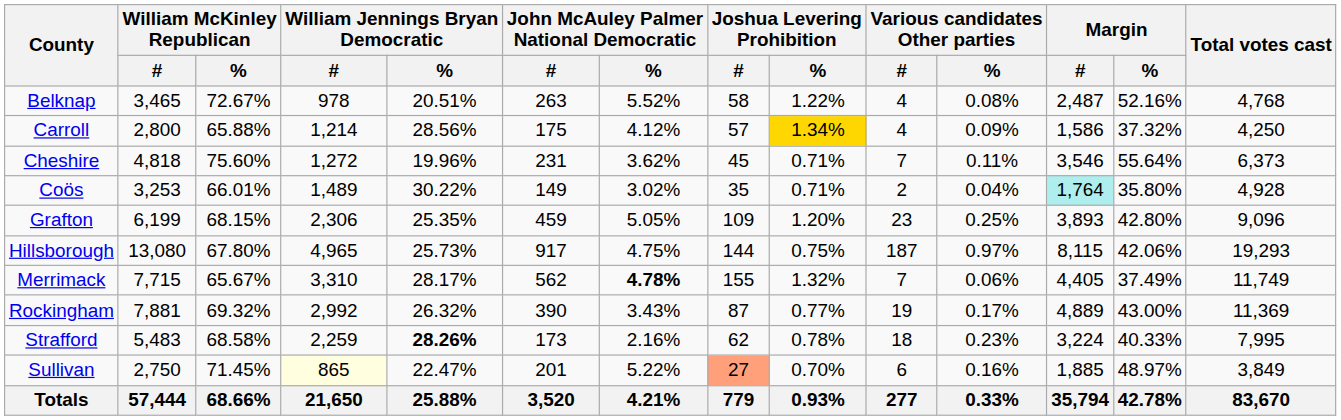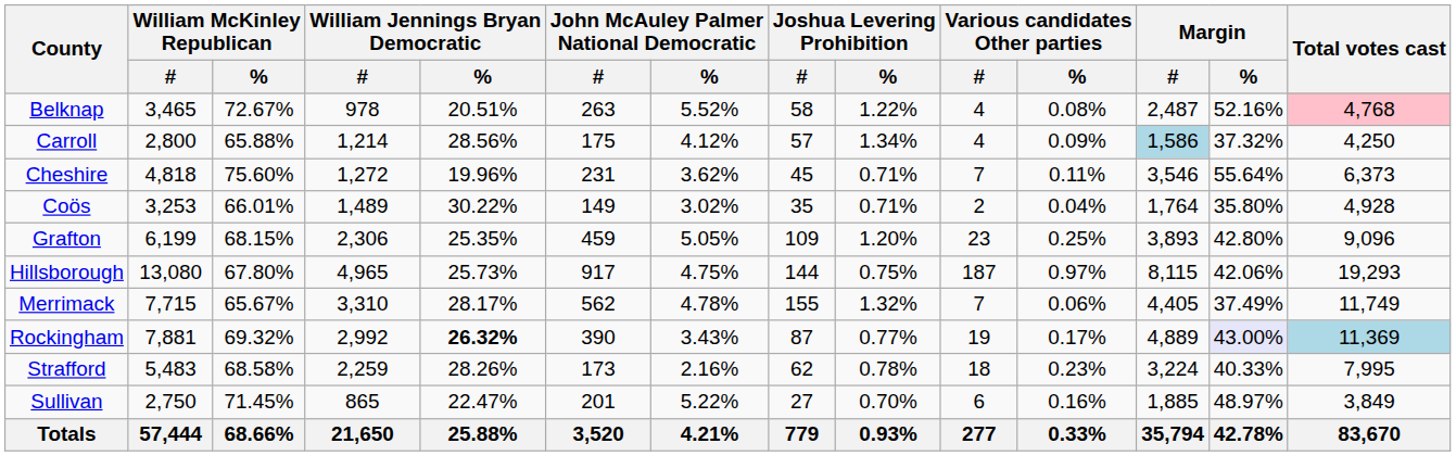Belknap | Total votes cast: no background -> pink background
Carroll | Joshua Levering Prohibition / %: gold background -> no background
Carroll | Margin / #: no background -> lightblue background
Coös | Margin / #: paleturquoise background -> no background
Merrimack | John McAuley Palmer National Democratic / %: bold -> normal
Rockingham | William Jennings Bryan Democratic / %: normal -> bold
Rockingham | Margin / %: no background -> lavender background
Rockingham | Total votes cast: no background -> lightblue background
Strafford | William Jennings Bryan Democratic / %: bold -> normal
Sullivan | William Jennings Bryan Democratic / #: lightyellow background -> no background
Sullivan | Joshua Levering Prohibition / #: lightsalmon background -> no background
